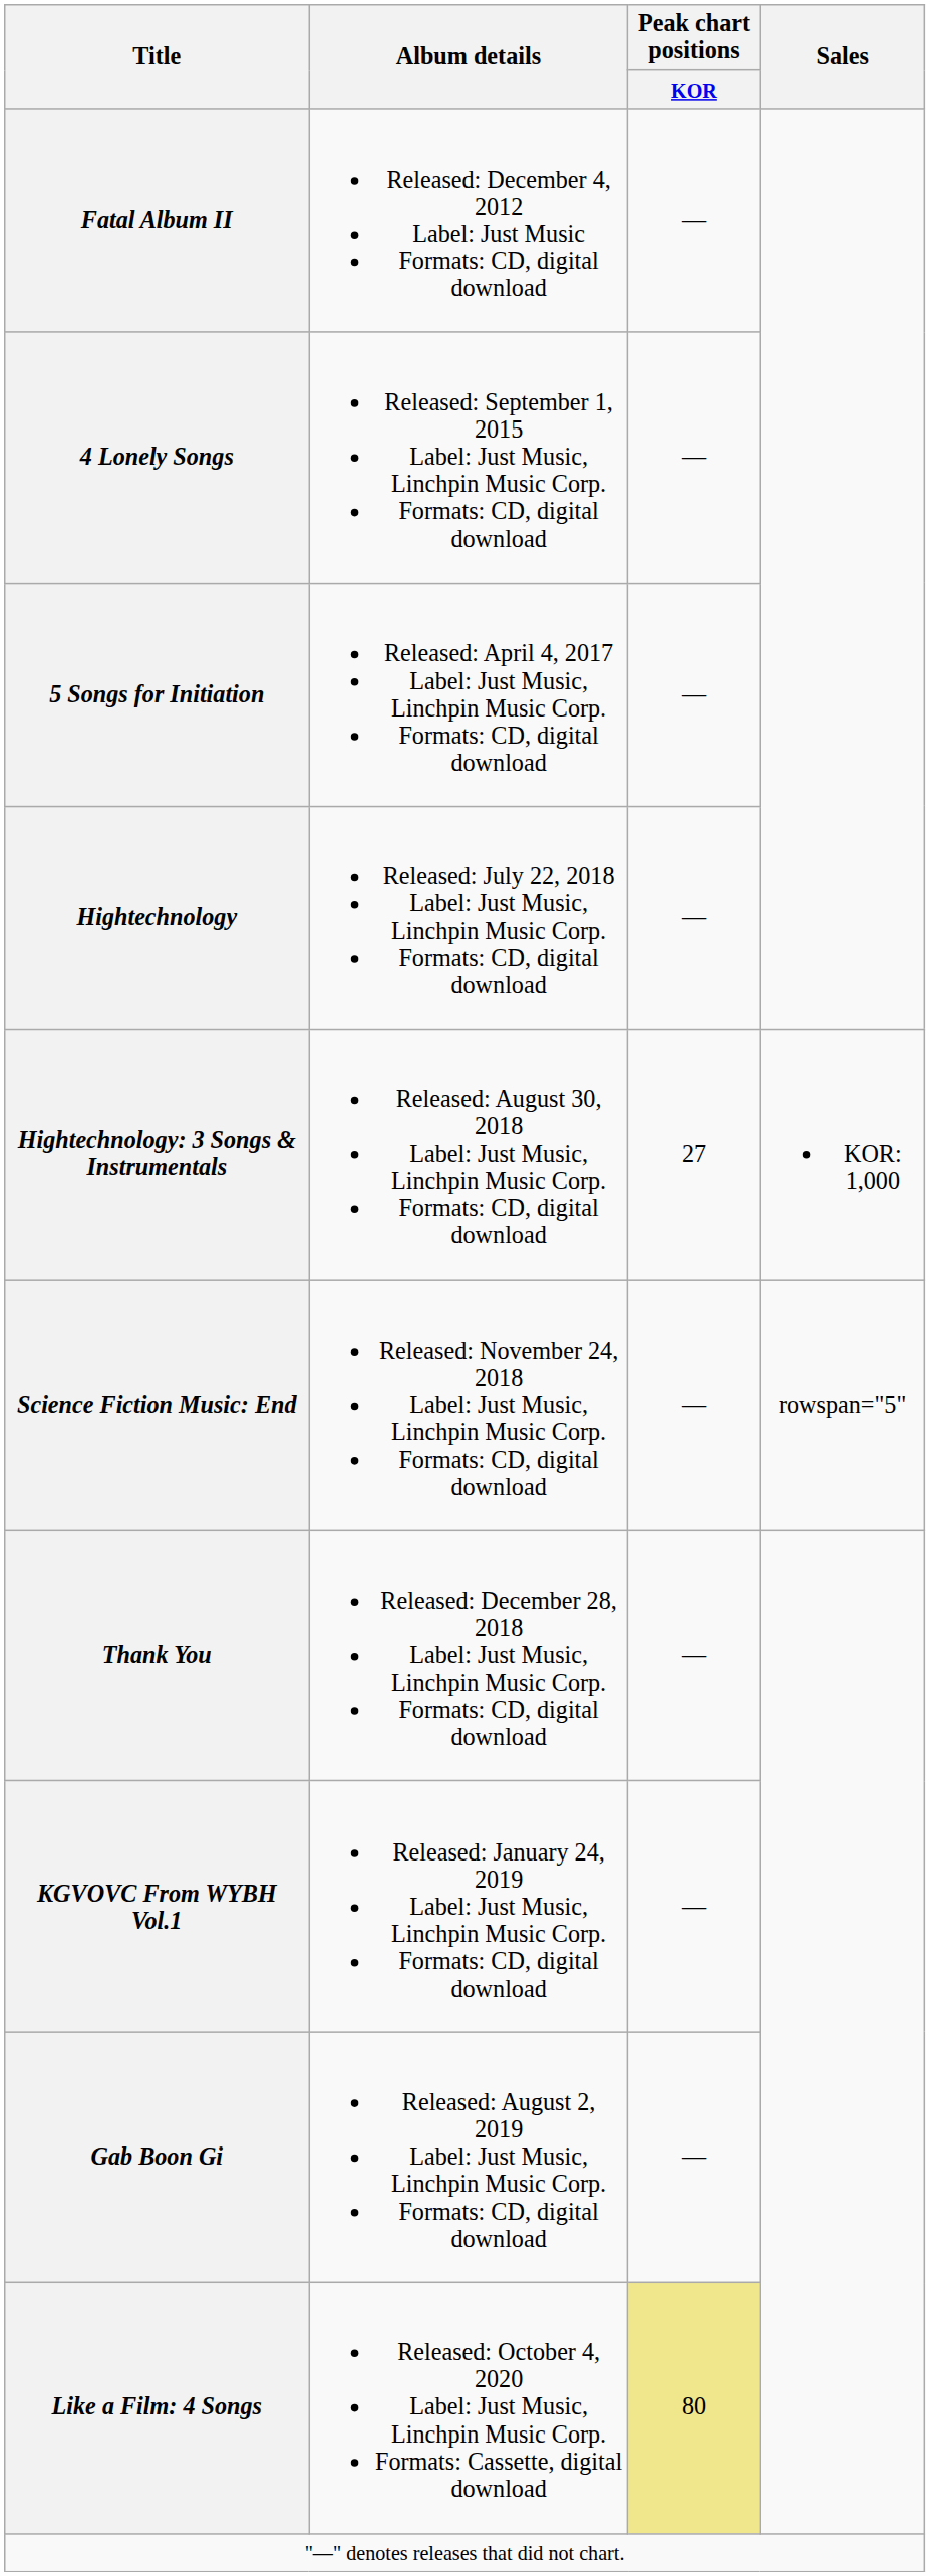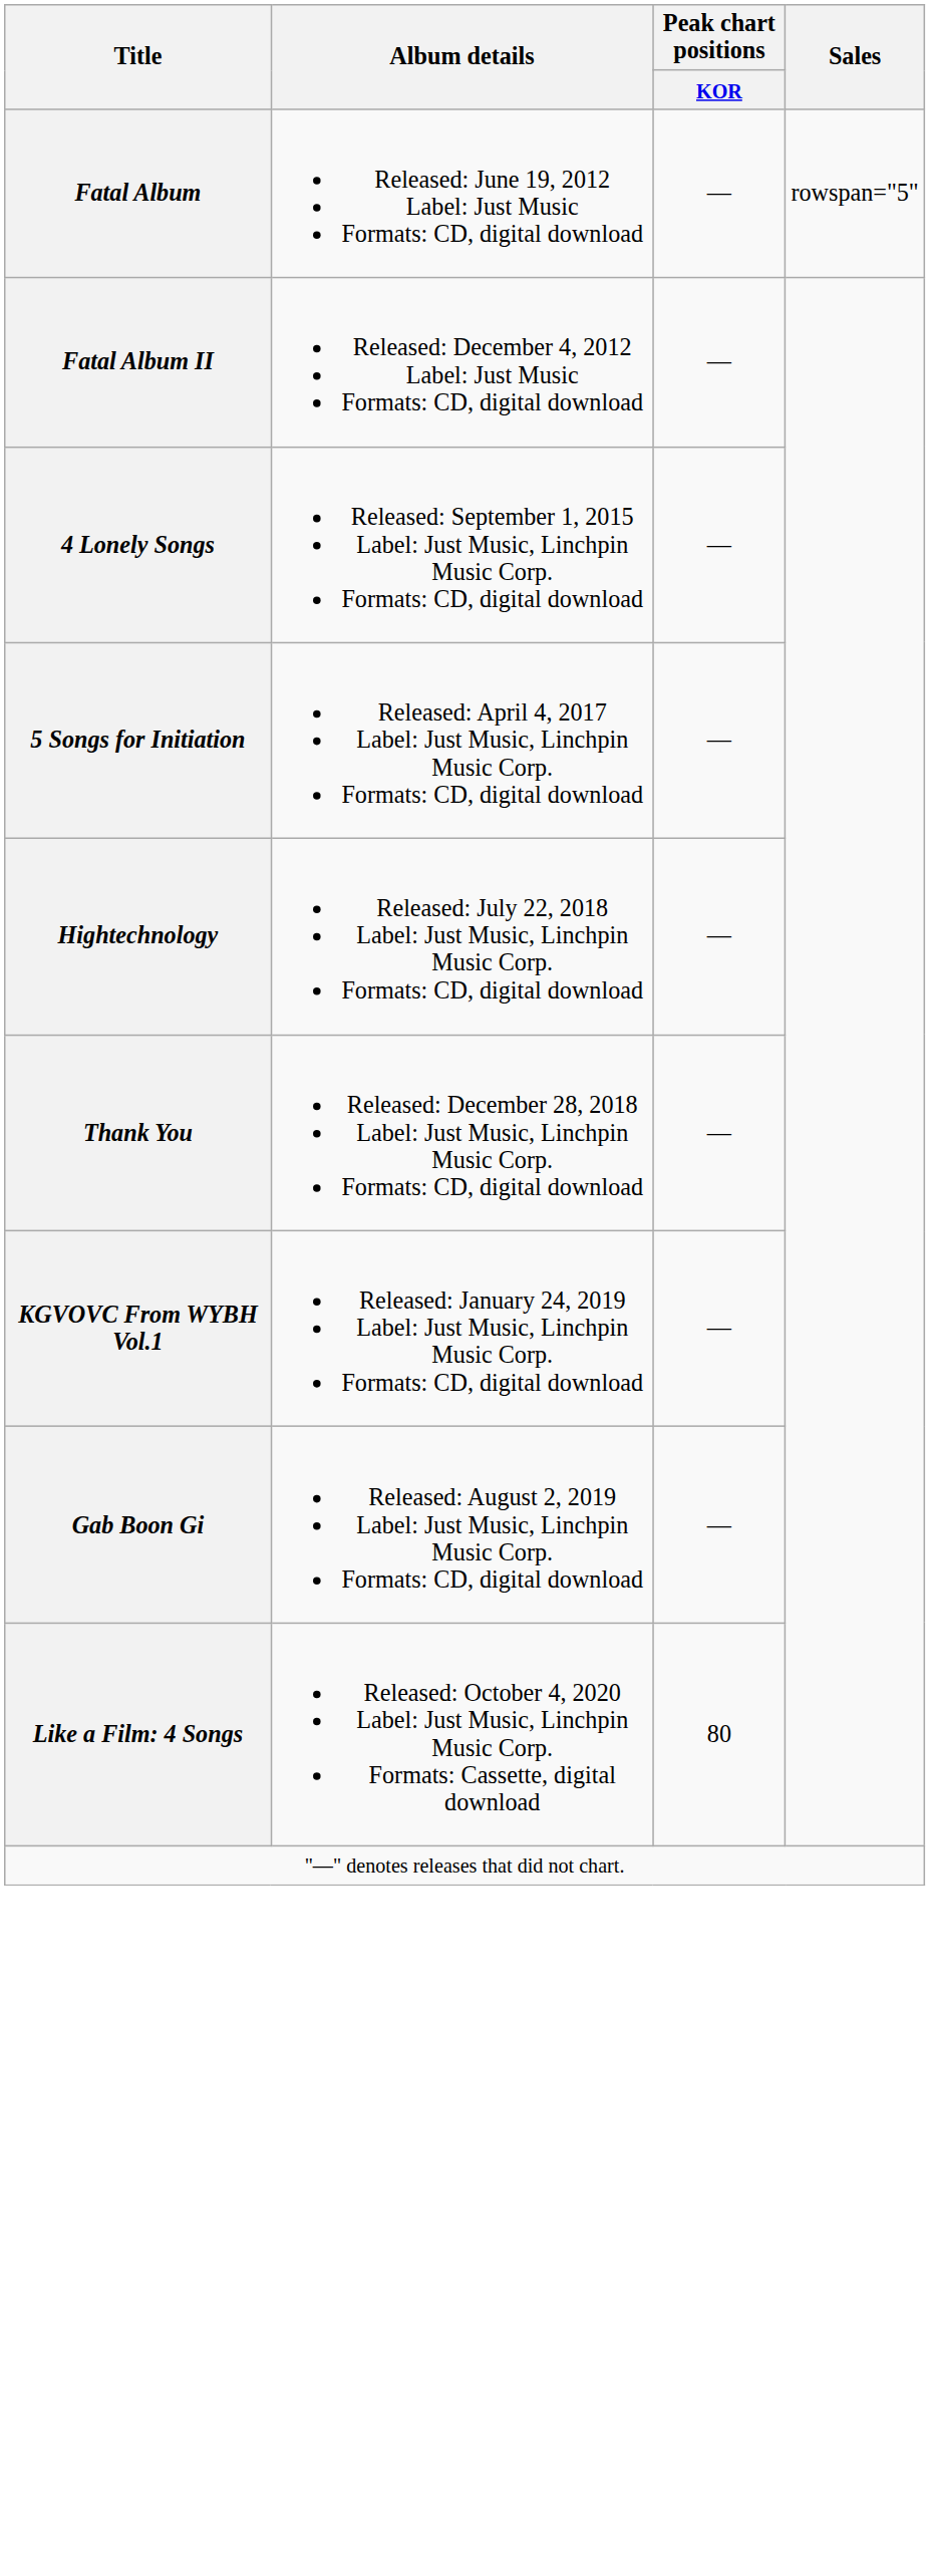+ row: Fatal Album | Released: June 19, 2012 Label: Just Music Formats: CD, digital download | — | rowspan="5"
- row: Hightechnology: 3 Songs & Instrumentals | Released: August 30, 2018 Label: Just Music, Linchpin Music Corp. Formats: CD, digital download | 27 | KOR: 1,000
- row: Science Fiction Music: End | Released: November 24, 2018 Label: Just Music, Linchpin Music Corp. Formats: CD, digital download | — | rowspan="5"
Like a Film: 4 Songs | Peak chart positions / KOR: khaki background -> no background
